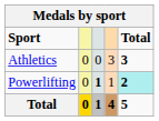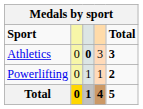Athletics | column 3: normal -> bold
Powerlifting | column 3: bold -> normal
Powerlifting | Total: paleturquoise background -> no background
